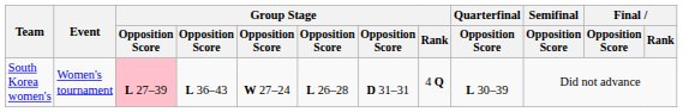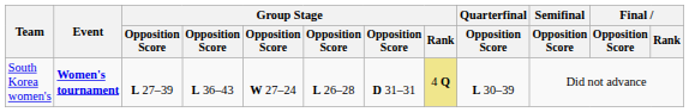South Korea women's | Event: normal -> bold
South Korea women's | column 3: pink background -> no background
South Korea women's | Group Stage / Rank: no background -> khaki background
